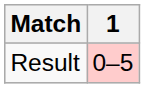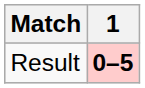Result | 1: normal -> bold
